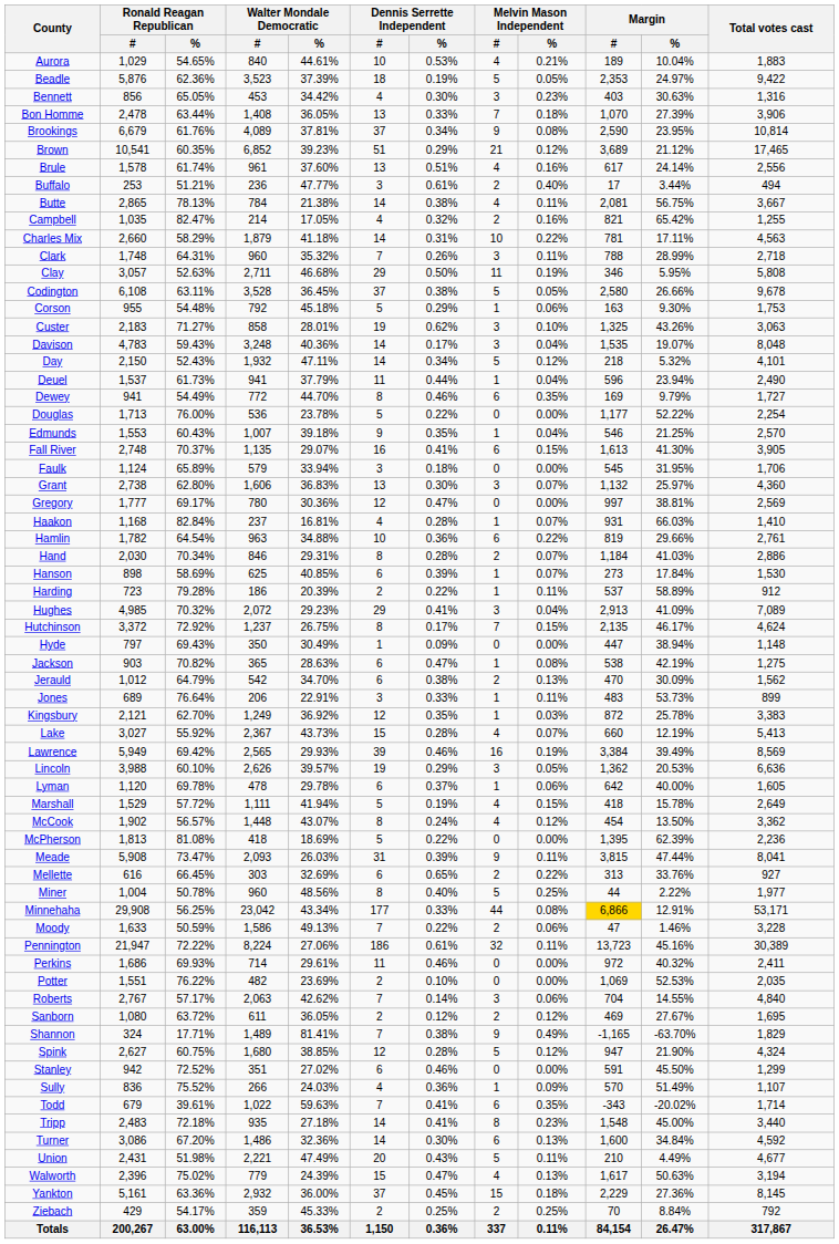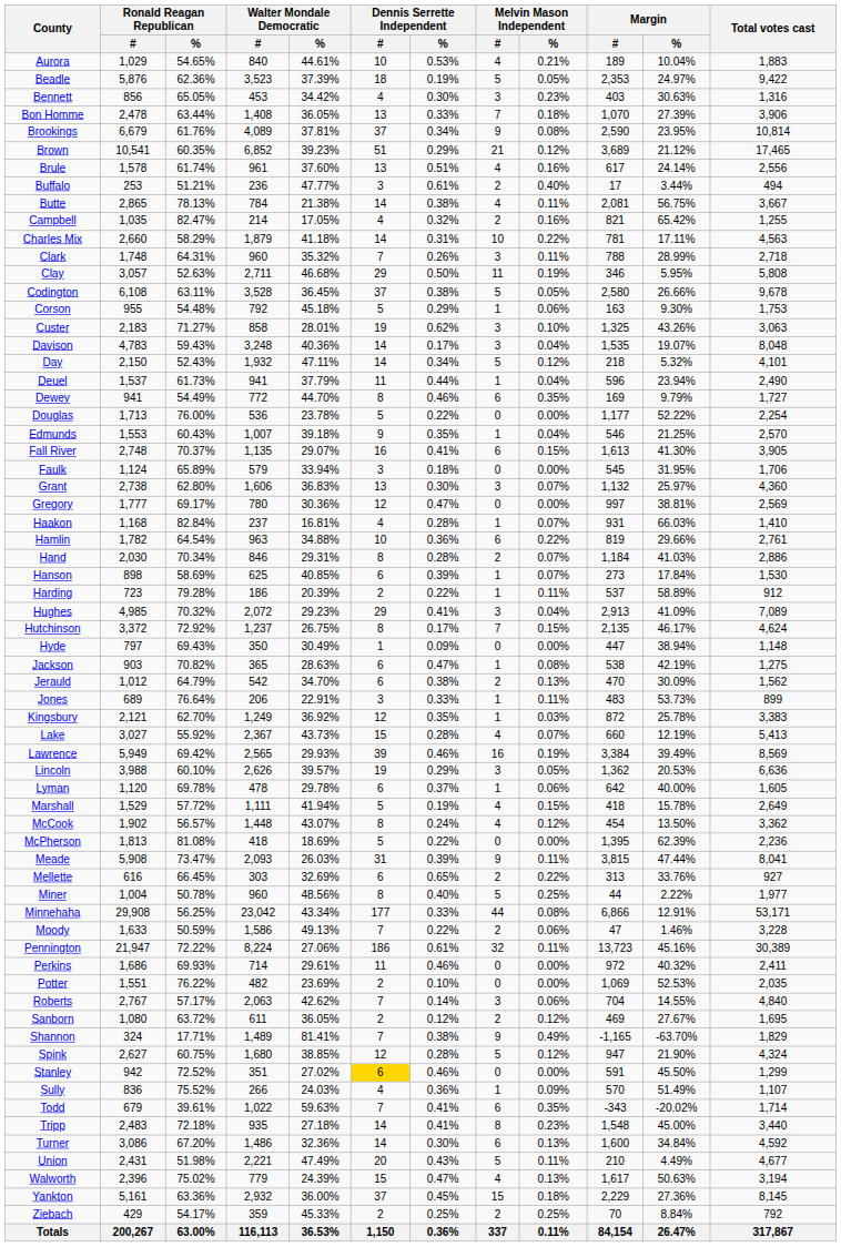Minnehaha | Margin / #: gold background -> no background
Stanley | Dennis Serrette Independent / #: no background -> gold background
